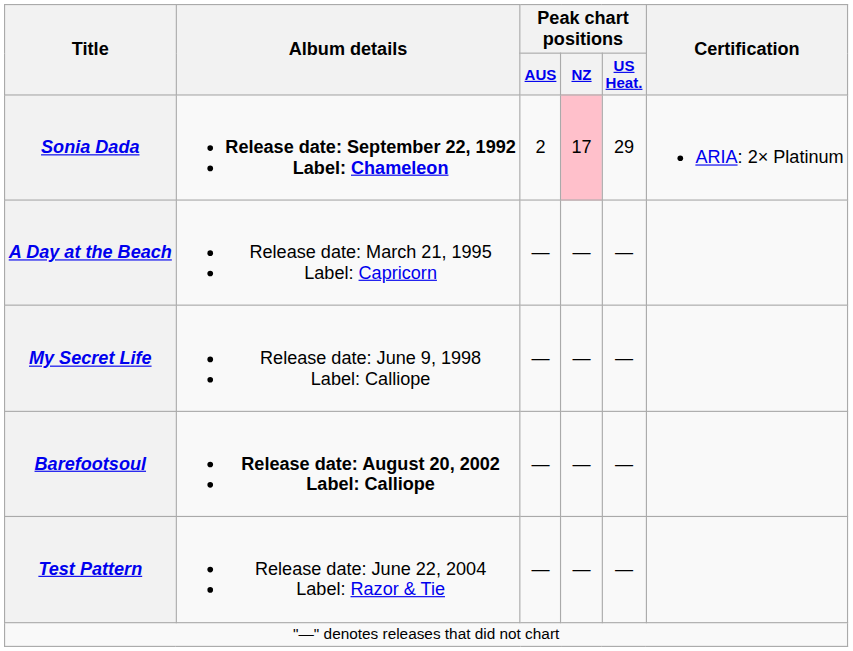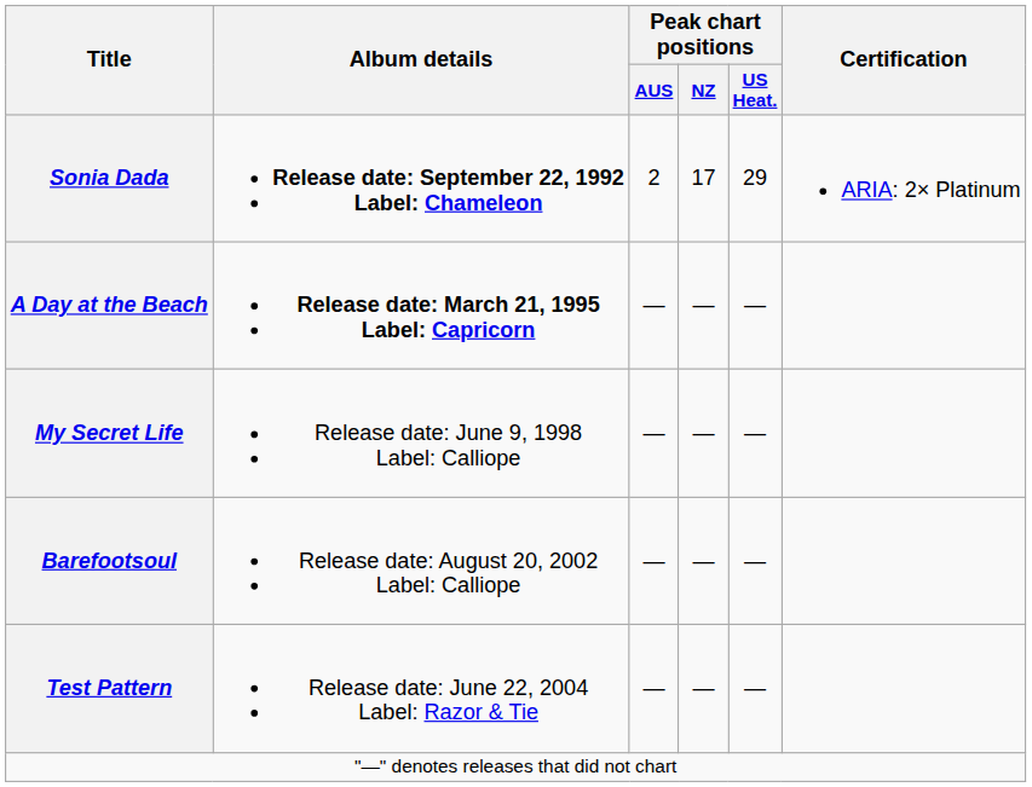Sonia Dada | Peak chart positions / NZ: pink background -> no background
A Day at the Beach | Album details: normal -> bold
Barefootsoul | Album details: bold -> normal
